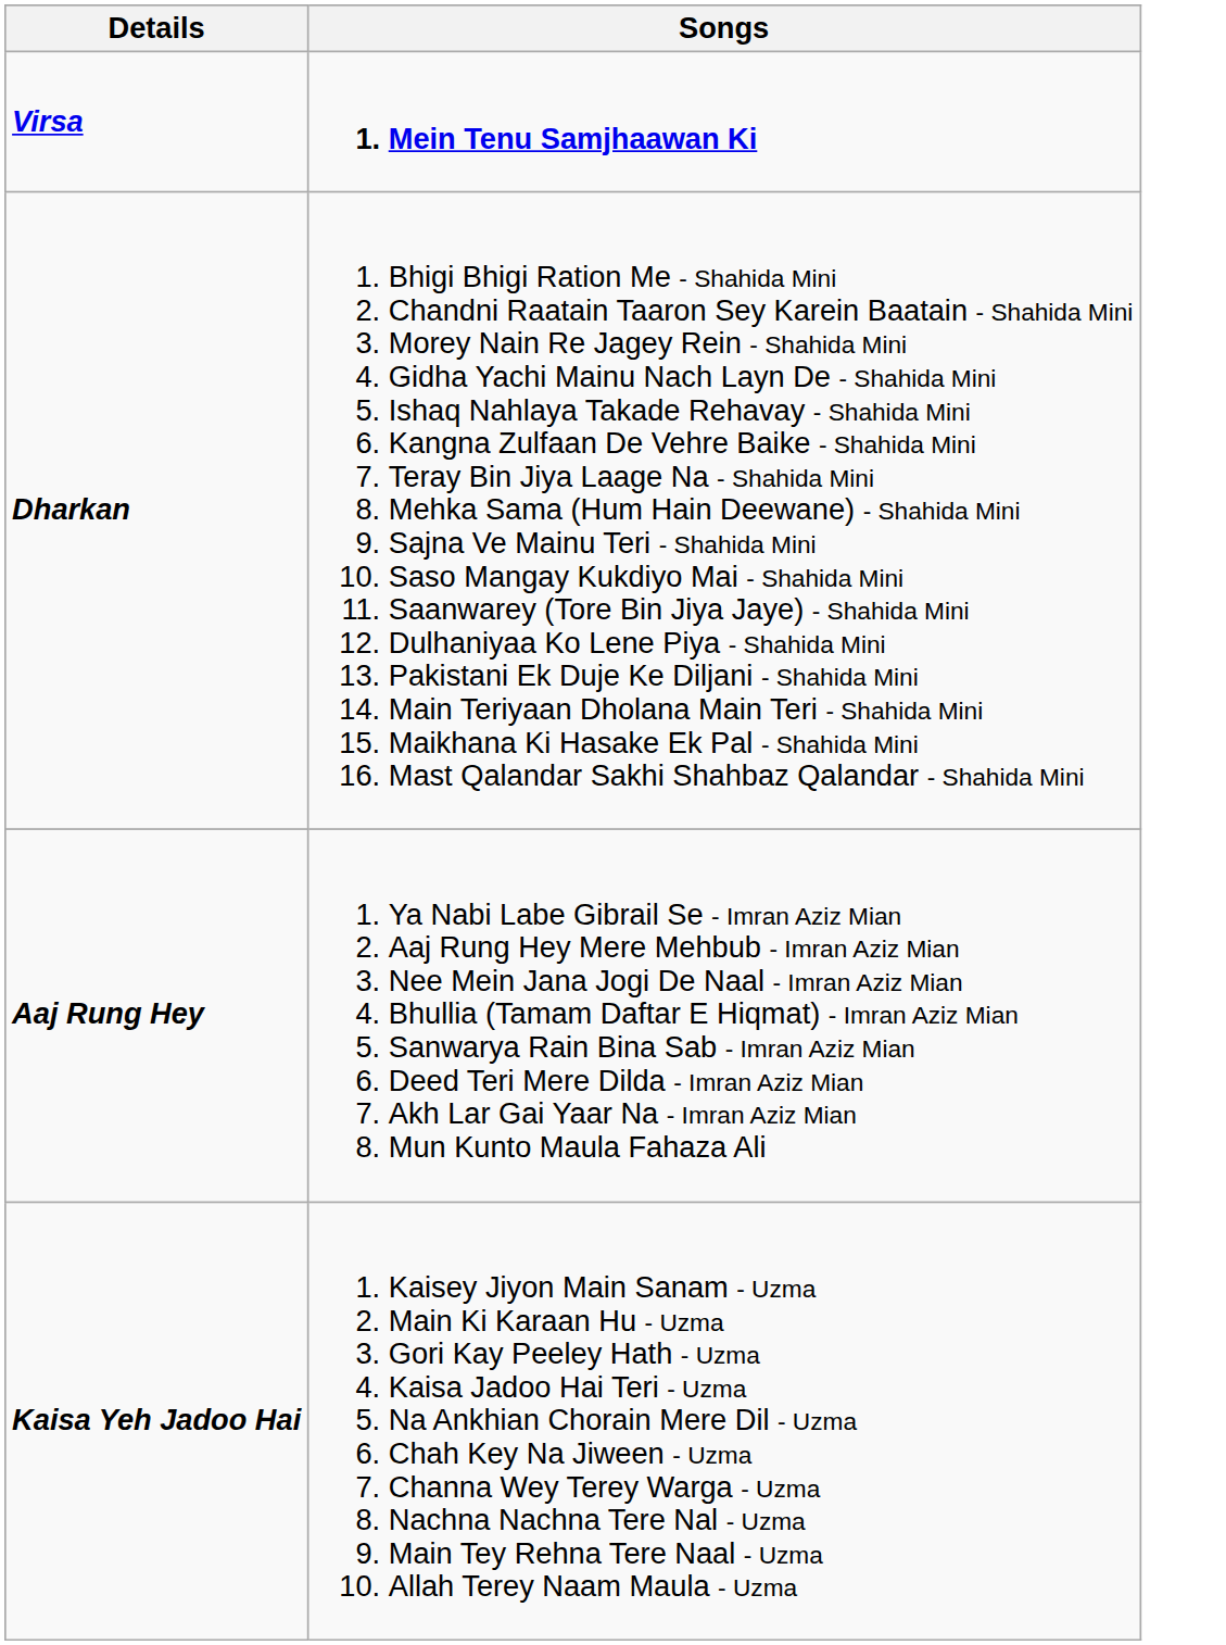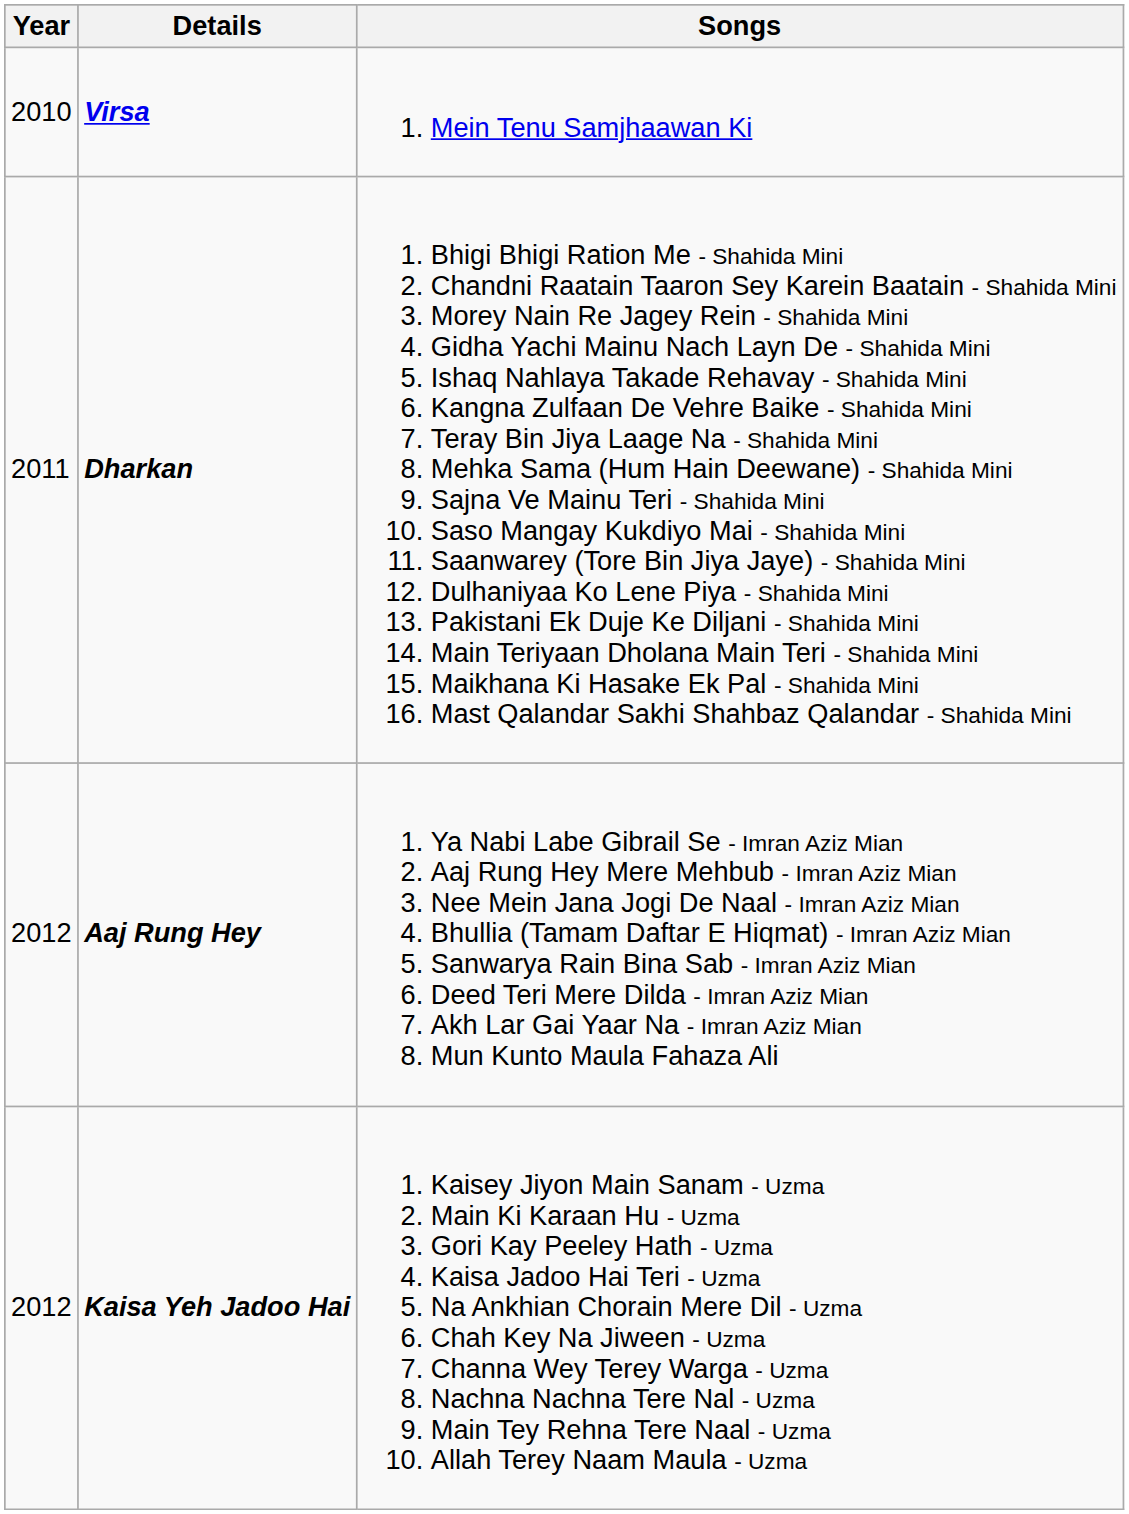+ column: Year | 2010 | 2011 | 2012 | 2012
Virsa | Songs: bold -> normal
